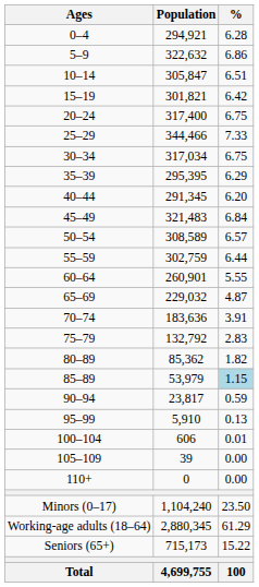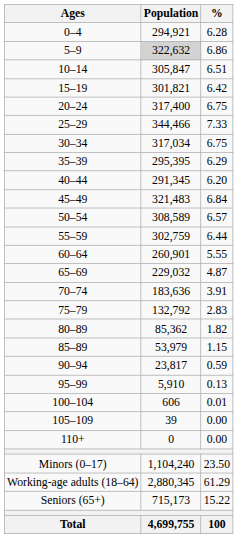5–9 | Population: no background -> lightgrey background
85–89 | %: lightblue background -> no background
